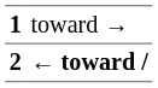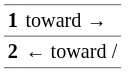2 | column 2: bold -> normal
